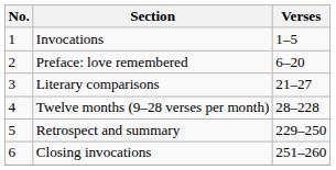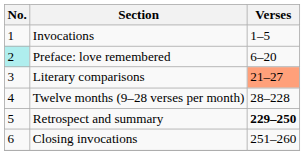Preface: love remembered | No.: no background -> paleturquoise background
Literary comparisons | Verses: no background -> lightsalmon background
Retrospect and summary | Verses: normal -> bold
